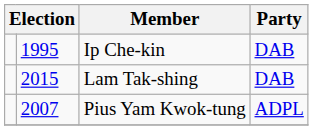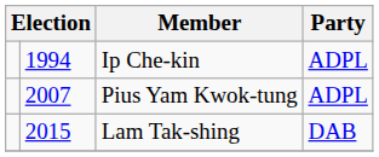Ip Che-kin | column 2: 1995 -> 1994
Ip Che-kin | Party: DAB -> ADPL
rows swapped: Pius Yam Kwok-tung <-> Lam Tak-shing
